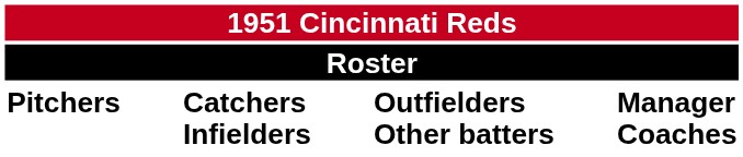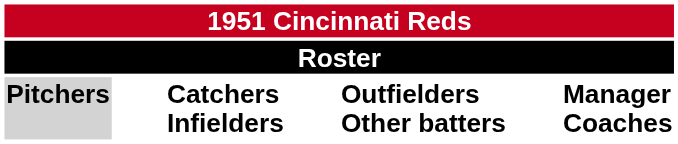Pitchers | column 1: no background -> lightgrey background
